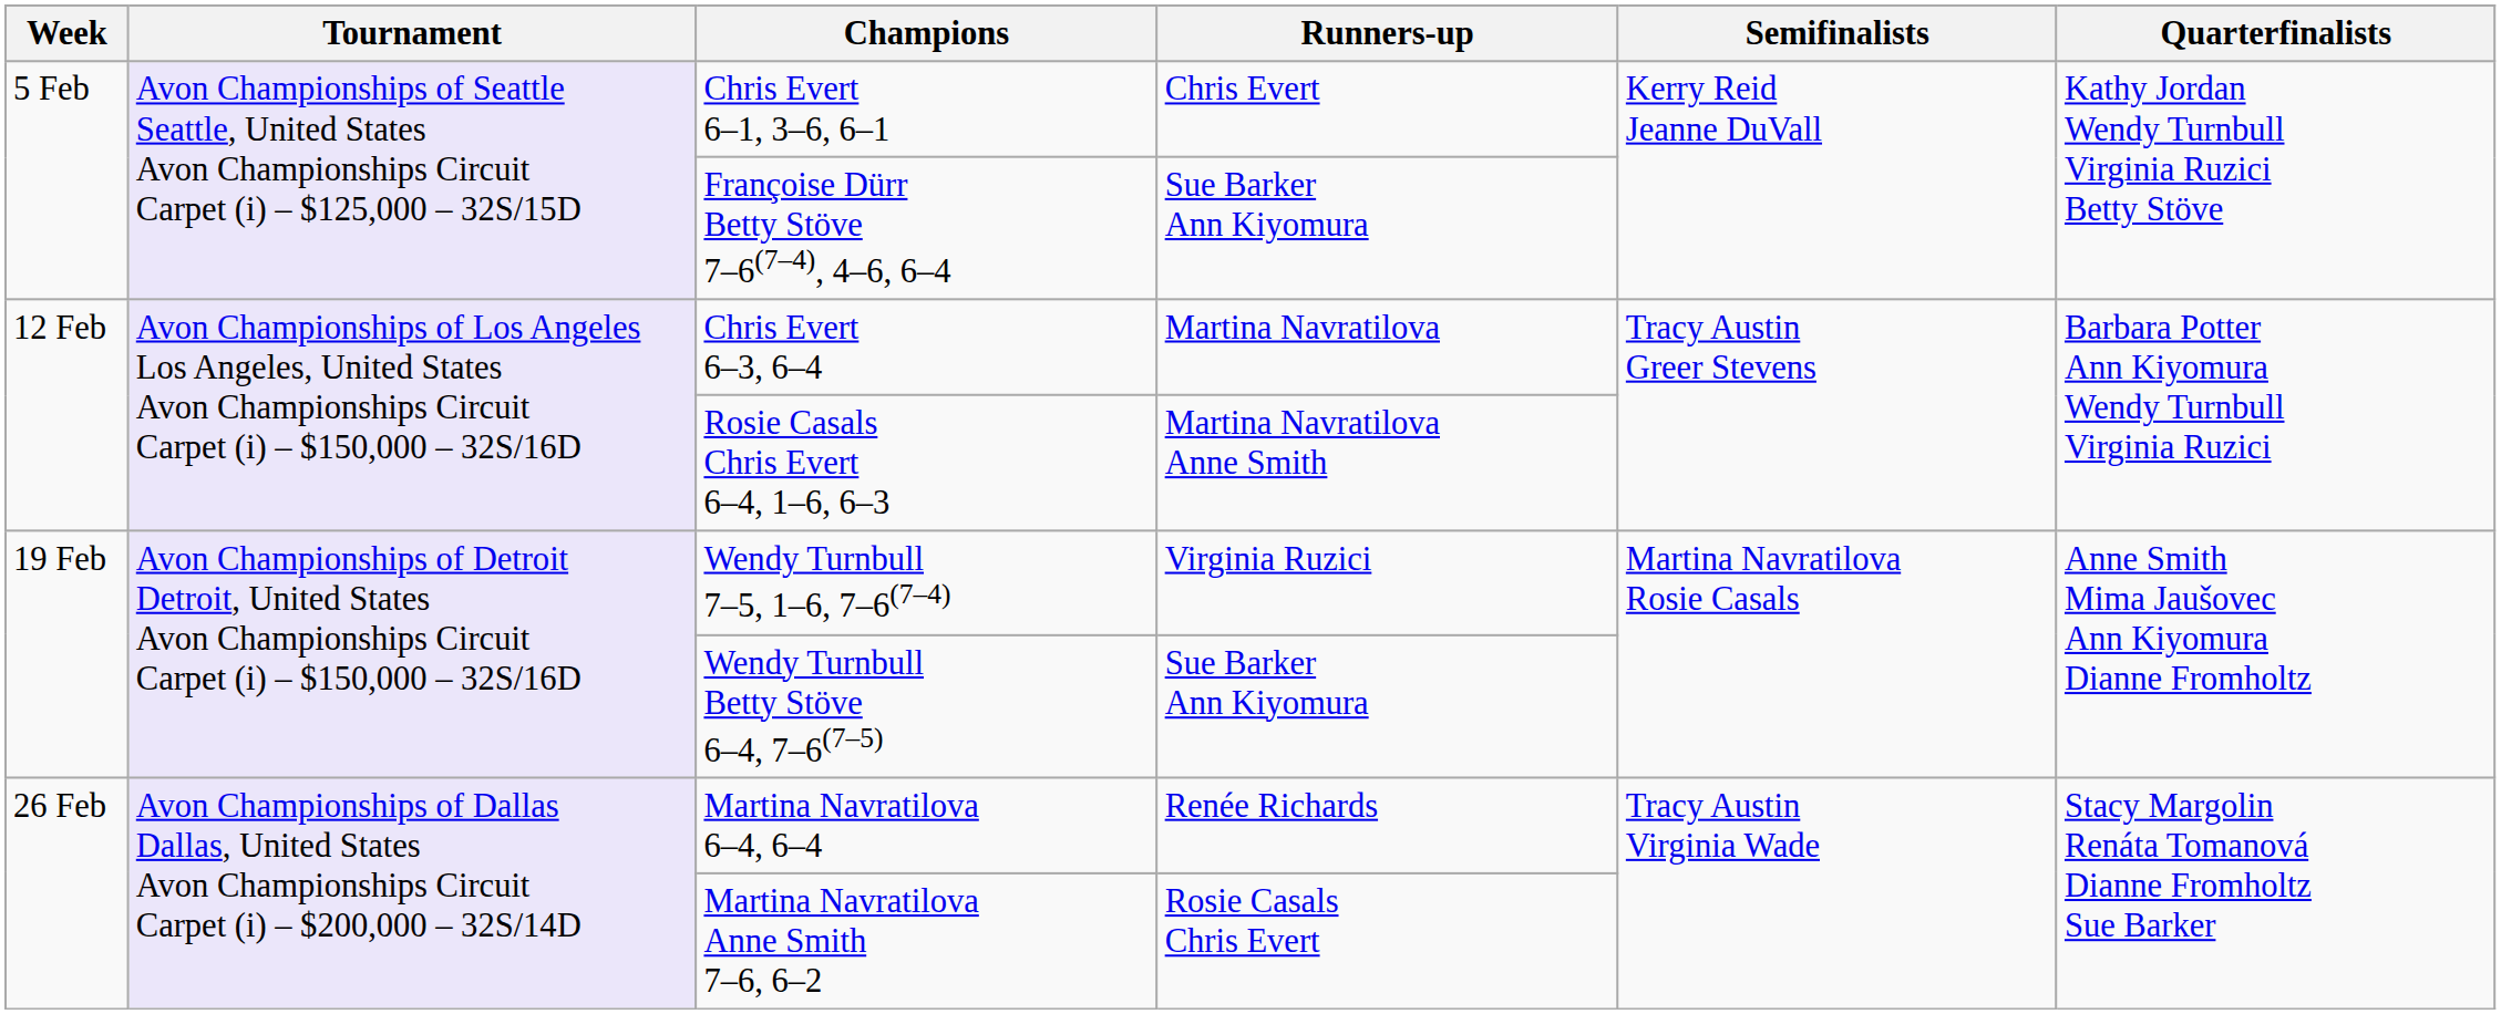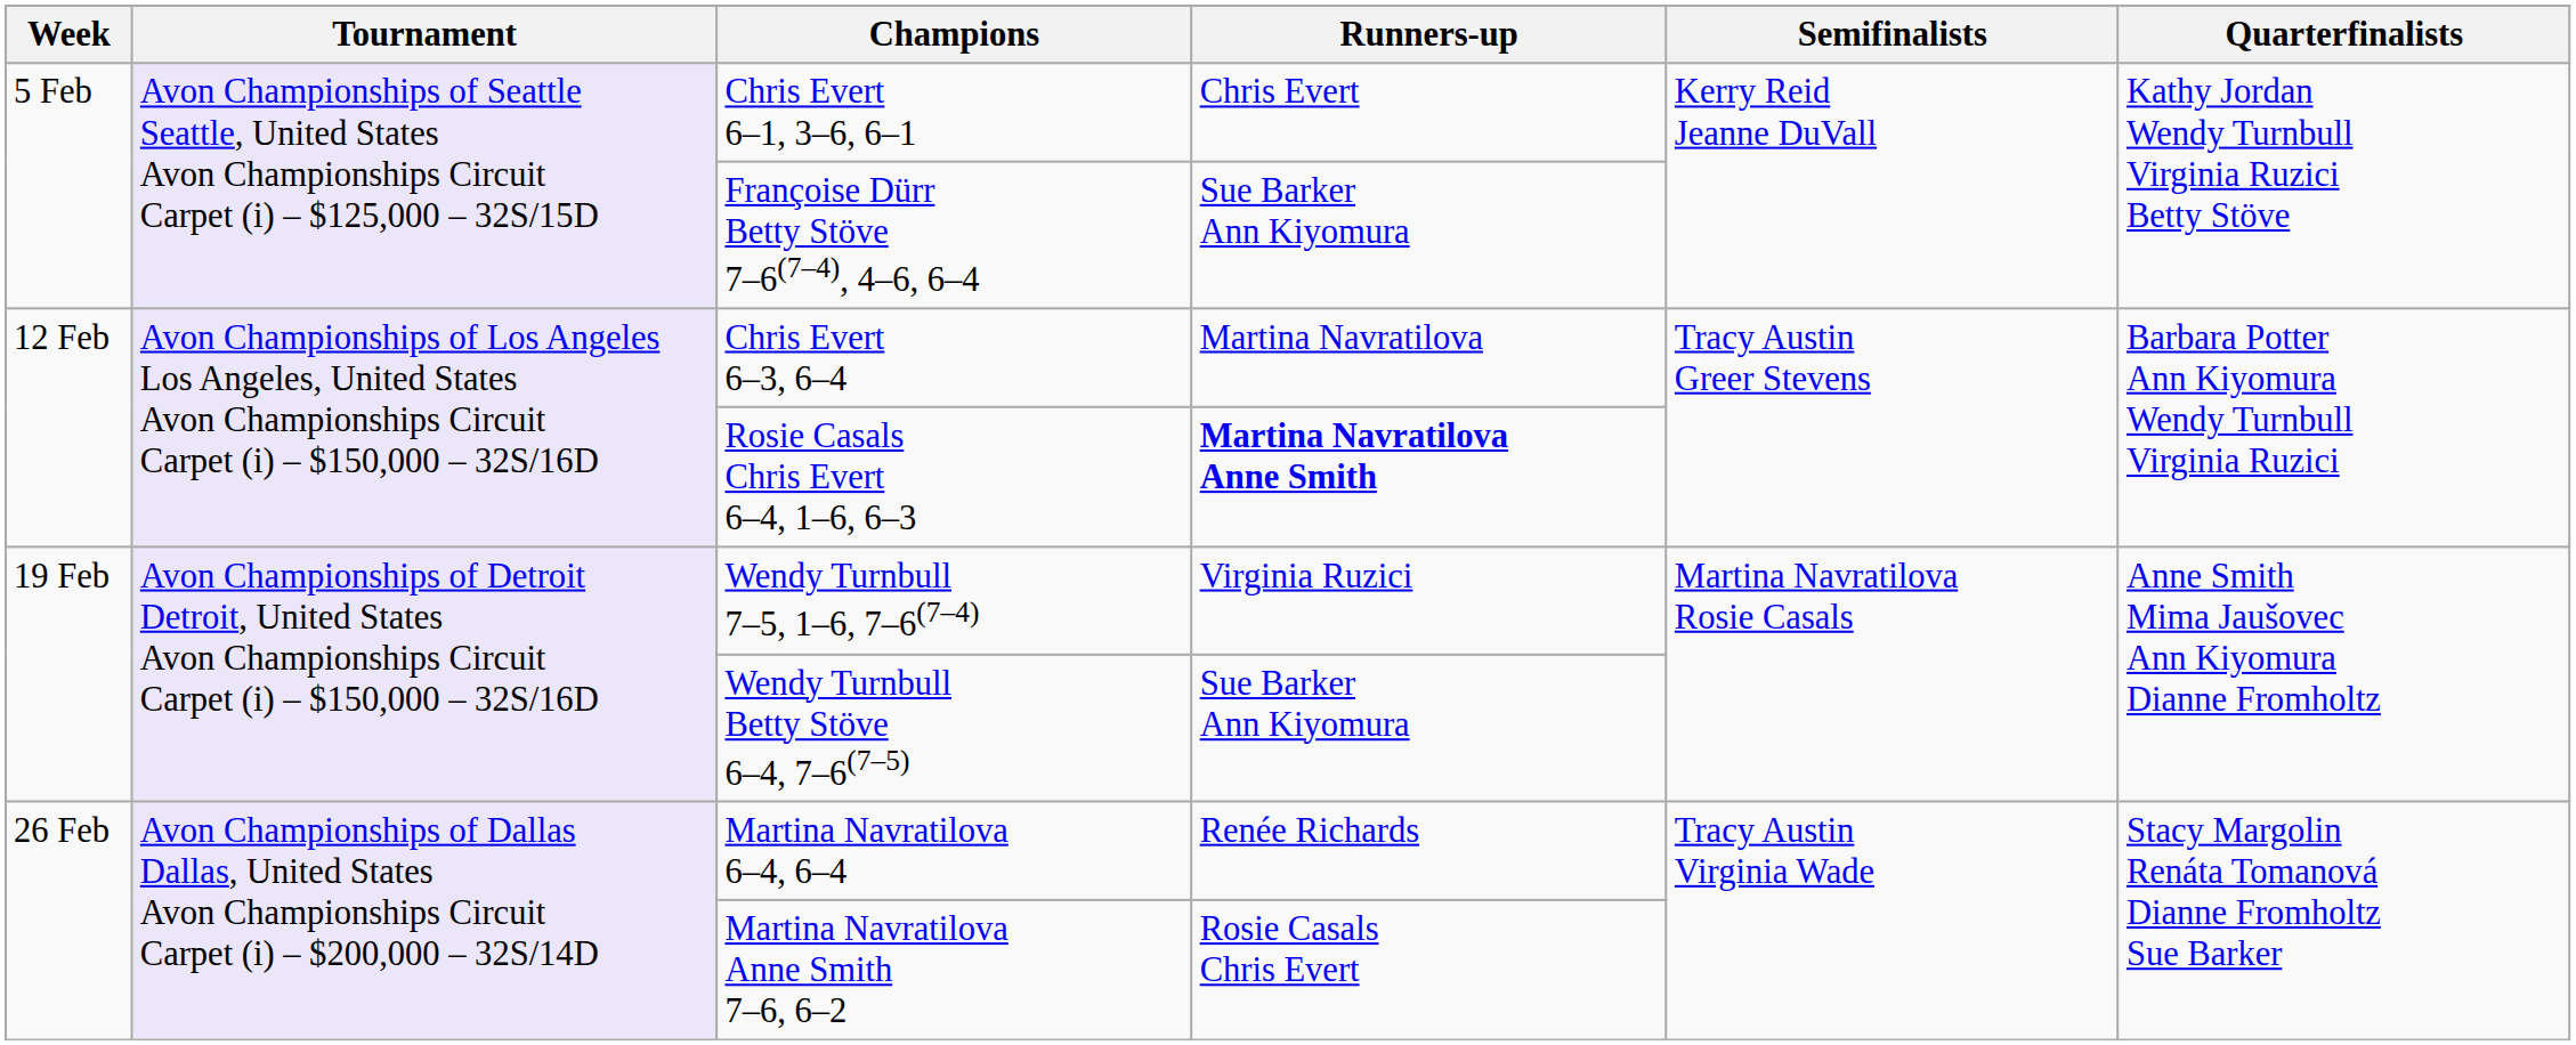Rosie Casals Chris Evert 6–4, 1–6, 6–3 | Runners-up: normal -> bold
